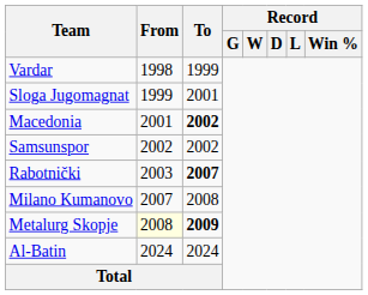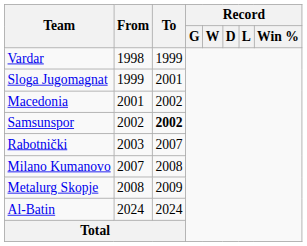Macedonia | To: bold -> normal
Samsunspor | To: normal -> bold
Rabotnički | To: bold -> normal
Metalurg Skopje | From: lightyellow background -> no background
Metalurg Skopje | To: bold -> normal
